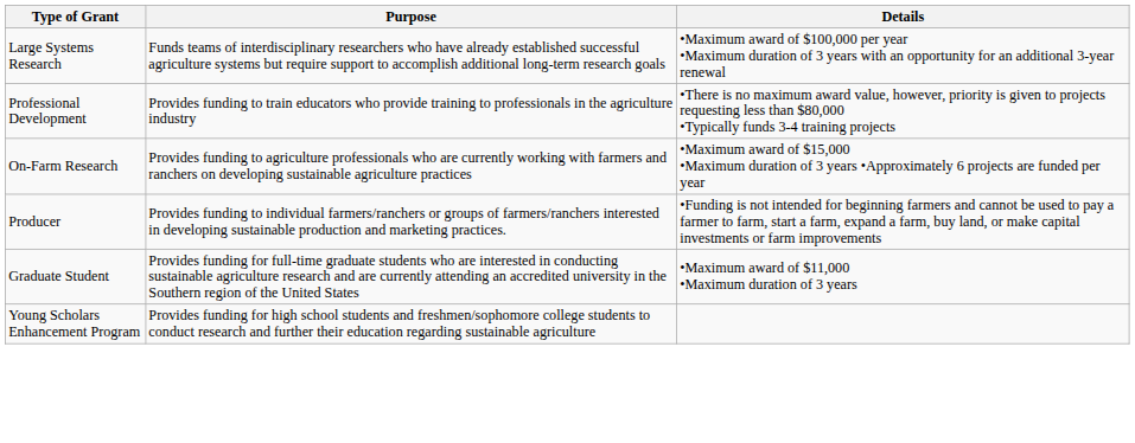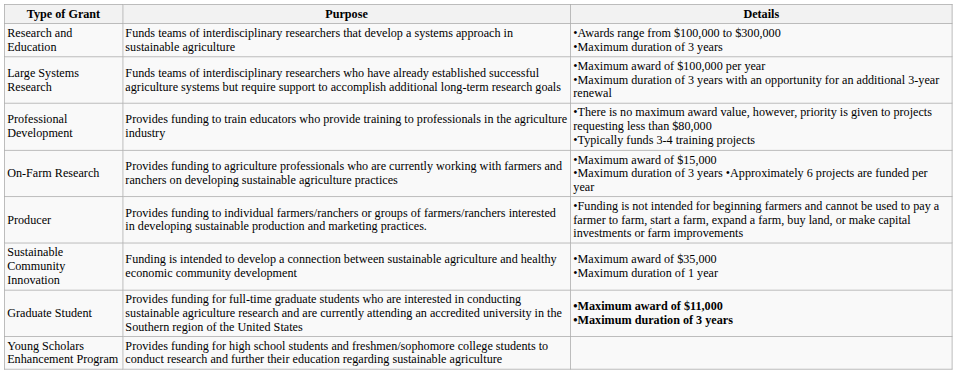+ row: Research and Education | Funds teams of interdisciplinary researchers that develop a systems approach in sustainable agriculture | •Awards range from $100,000 to $300,000 •Maximum duration of 3 years
+ row: Sustainable Community Innovation | Funding is intended to develop a connection between sustainable agriculture and healthy economic community development | •Maximum award of $35,000 •Maximum duration of 1 year
Graduate Student | Details: normal -> bold
